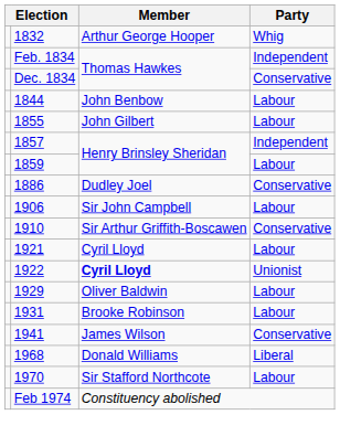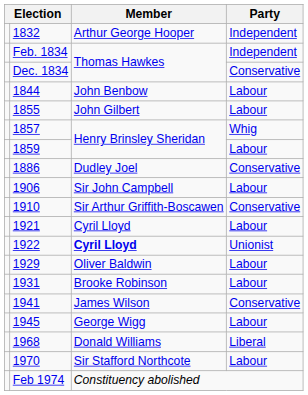1832 | Party: Whig -> Independent
1857 | Party: Independent -> Whig
+ row: 1945 | George Wigg | Labour
